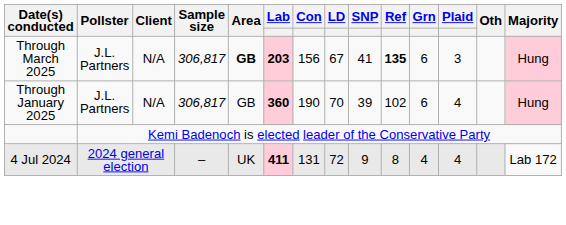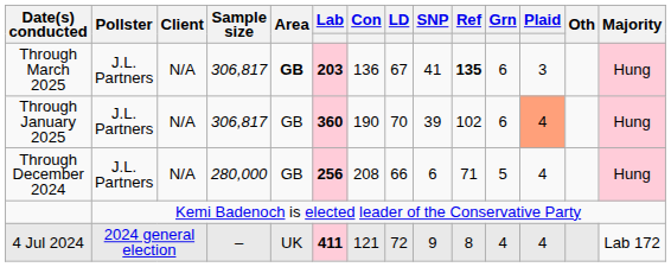Through March 2025 | Con: 156 -> 136
Through January 2025 | Plaid: no background -> lightsalmon background
+ row: Through December 2024 | J.L. Partners | N/A | 280,000 | GB | 256 | 208 | 66 | 6 | 71 | 5 | 4 | Hung
4 Jul 2024 | Con: 131 -> 121
